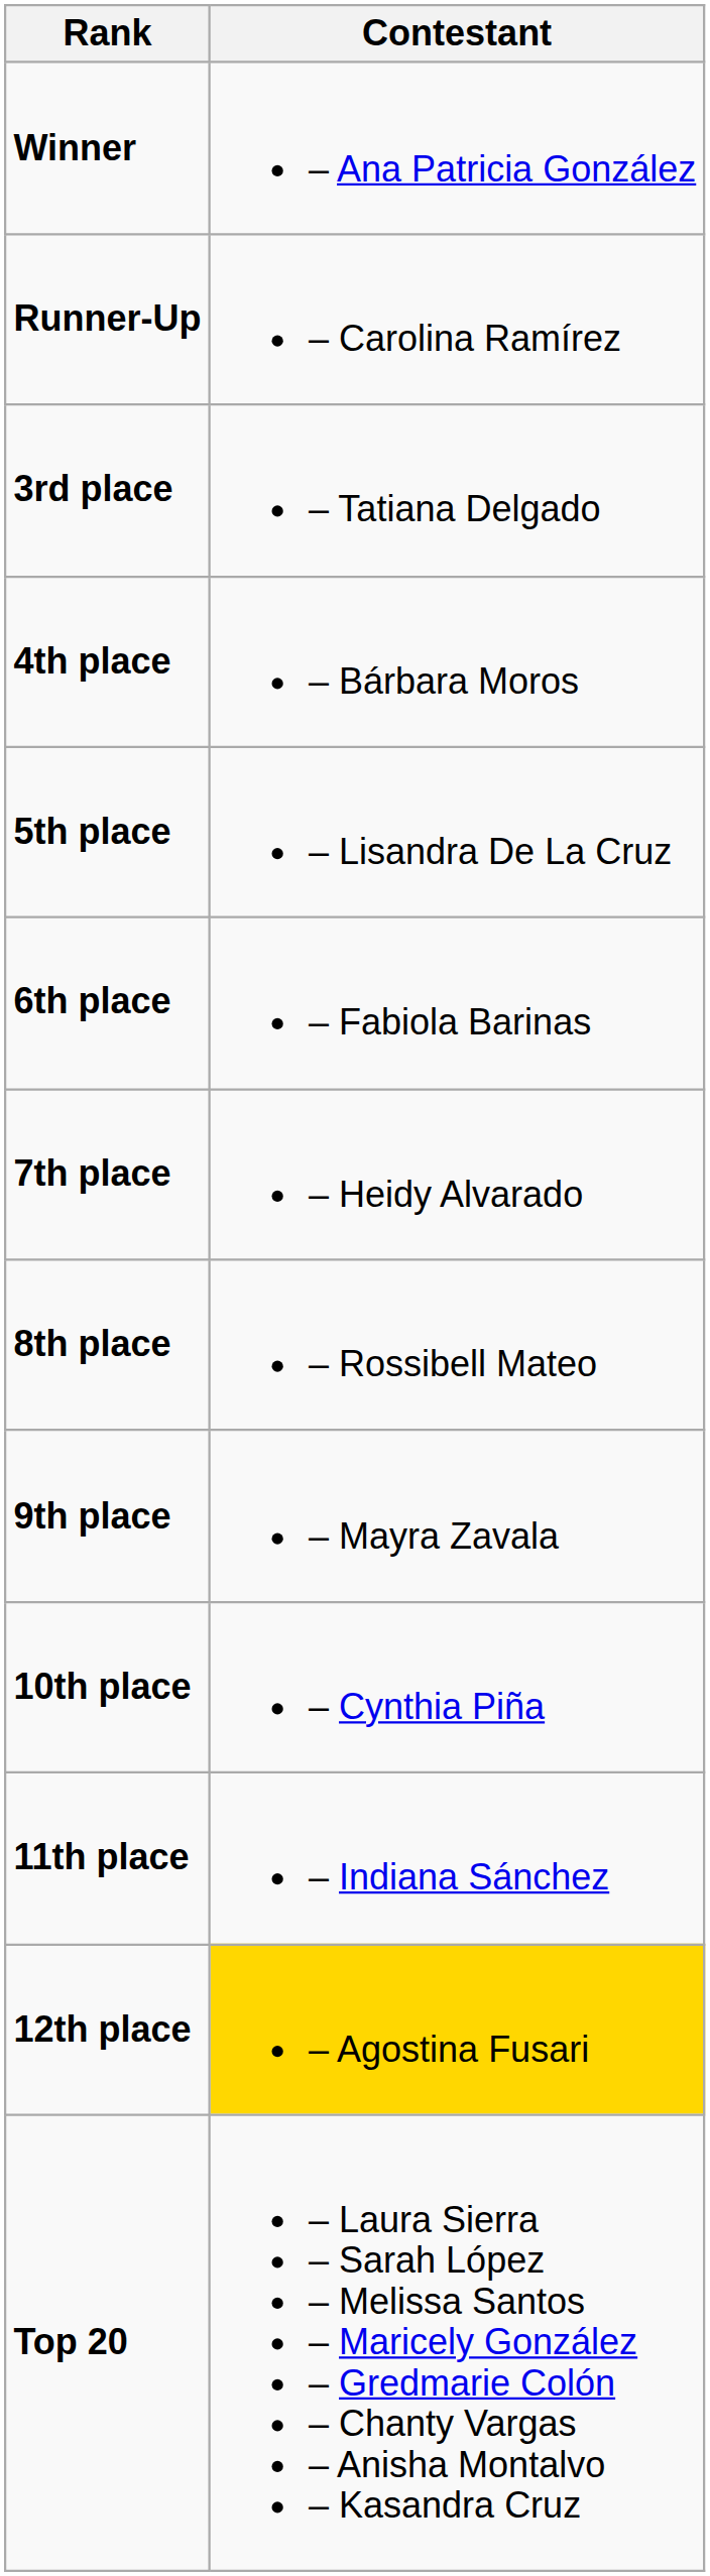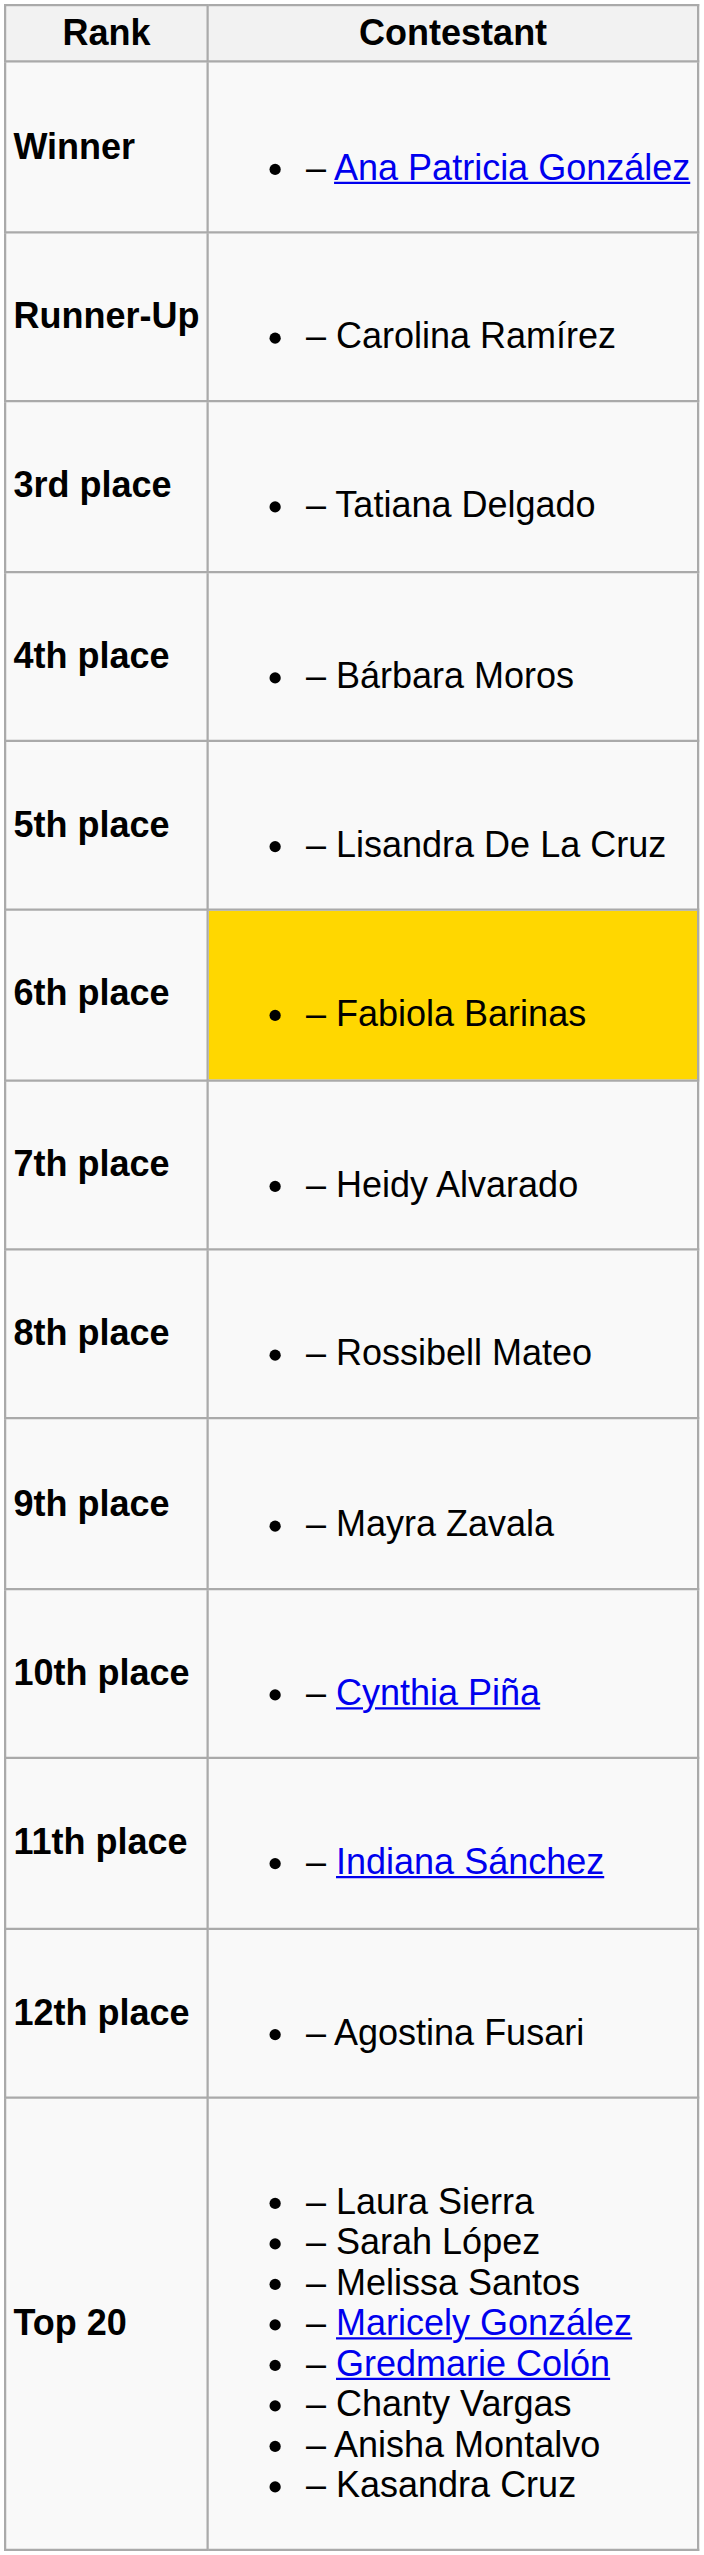6th place | column 2: no background -> gold background
12th place | column 2: gold background -> no background
